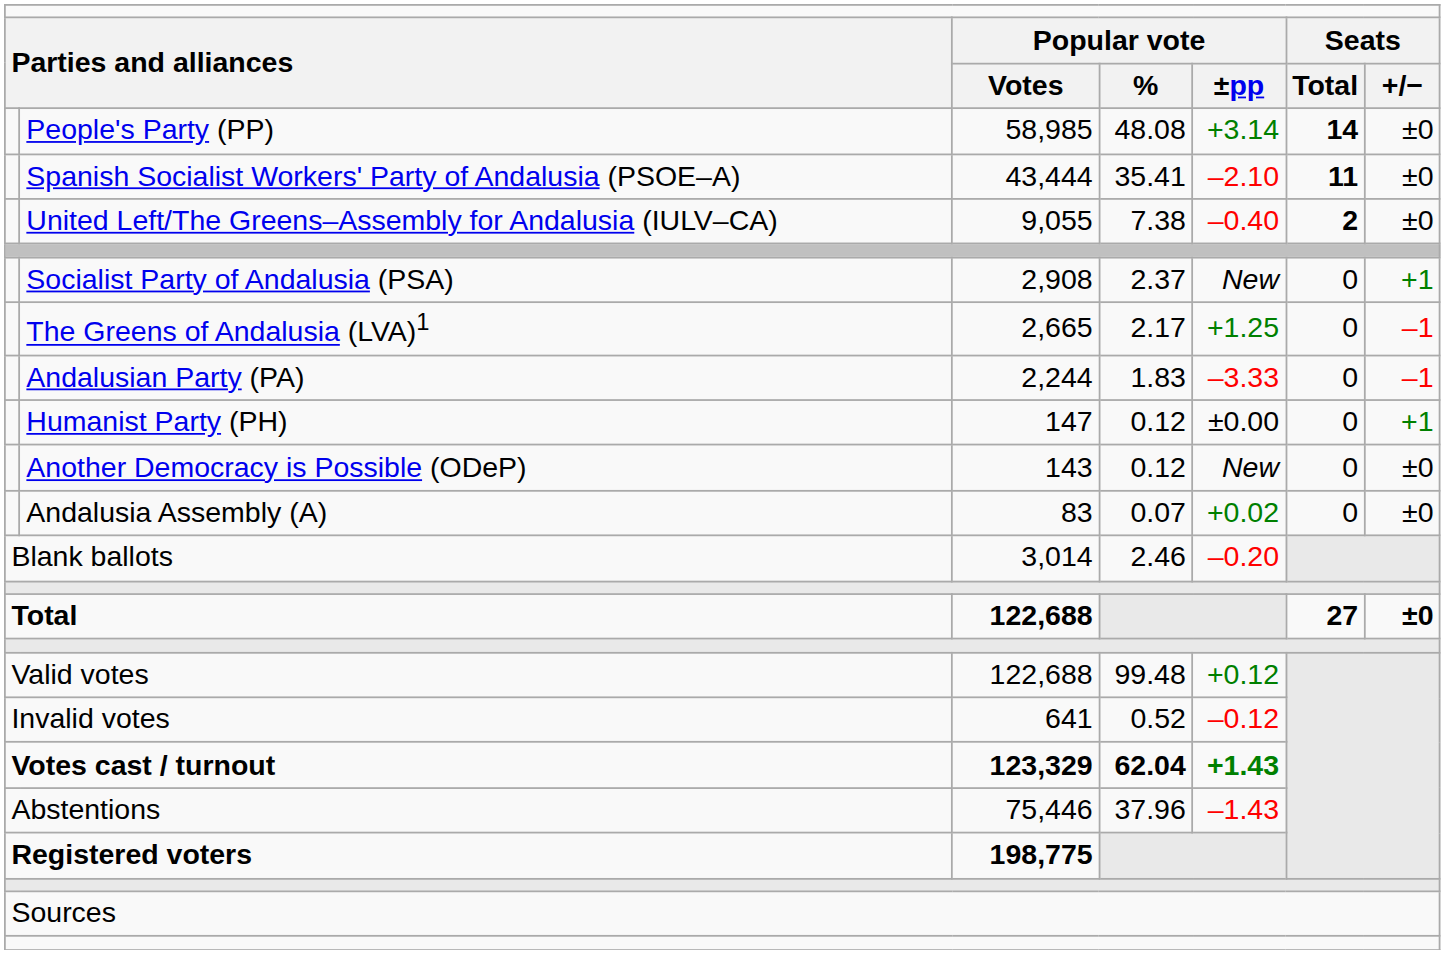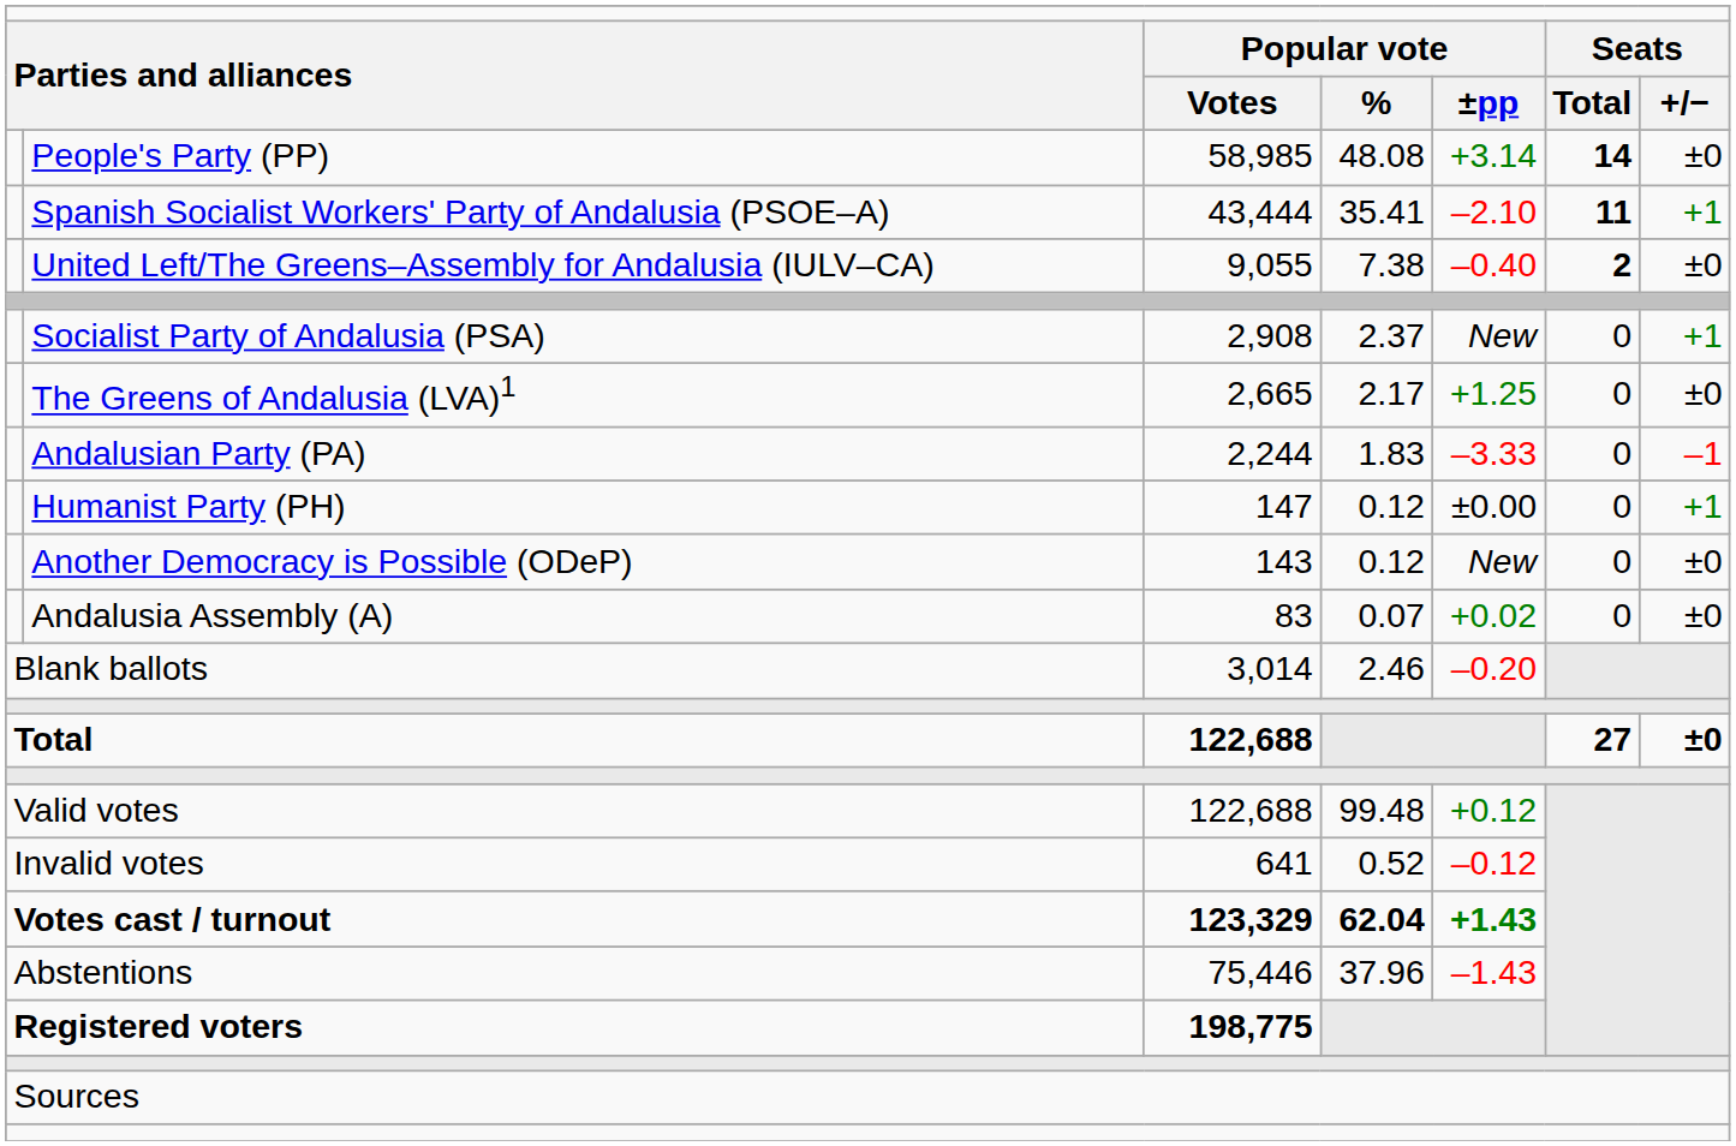Spanish Socialist Workers' Party of Andalusia (PSOE–A) | column 7: ±0 -> +1
The Greens of Andalusia (LVA)1 | column 7: –1 -> ±0
